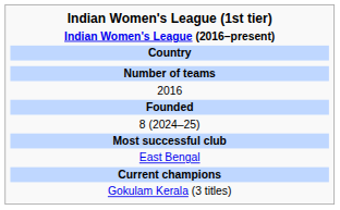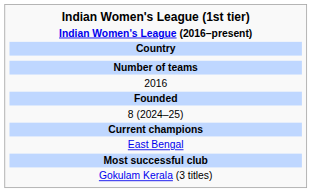row 8 | column 1: Most successful club -> Current champions
row 10 | column 1: Current champions -> Most successful club
